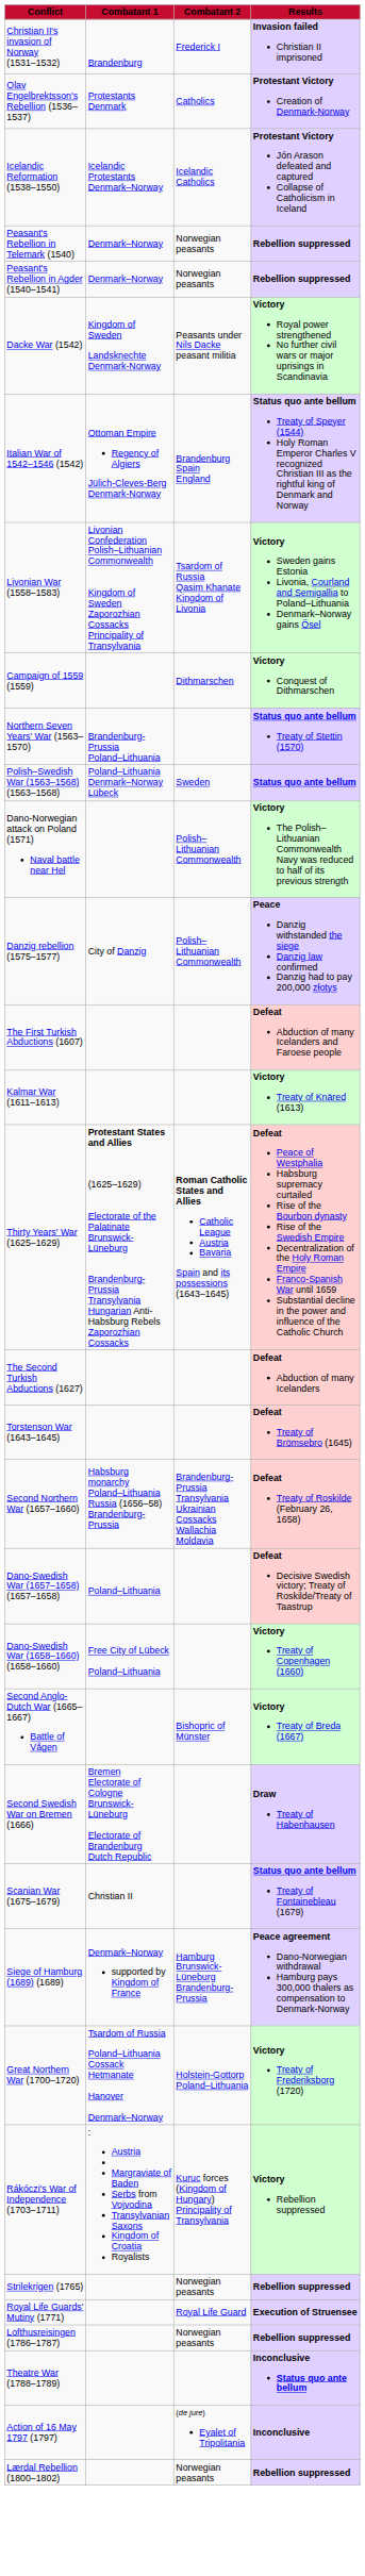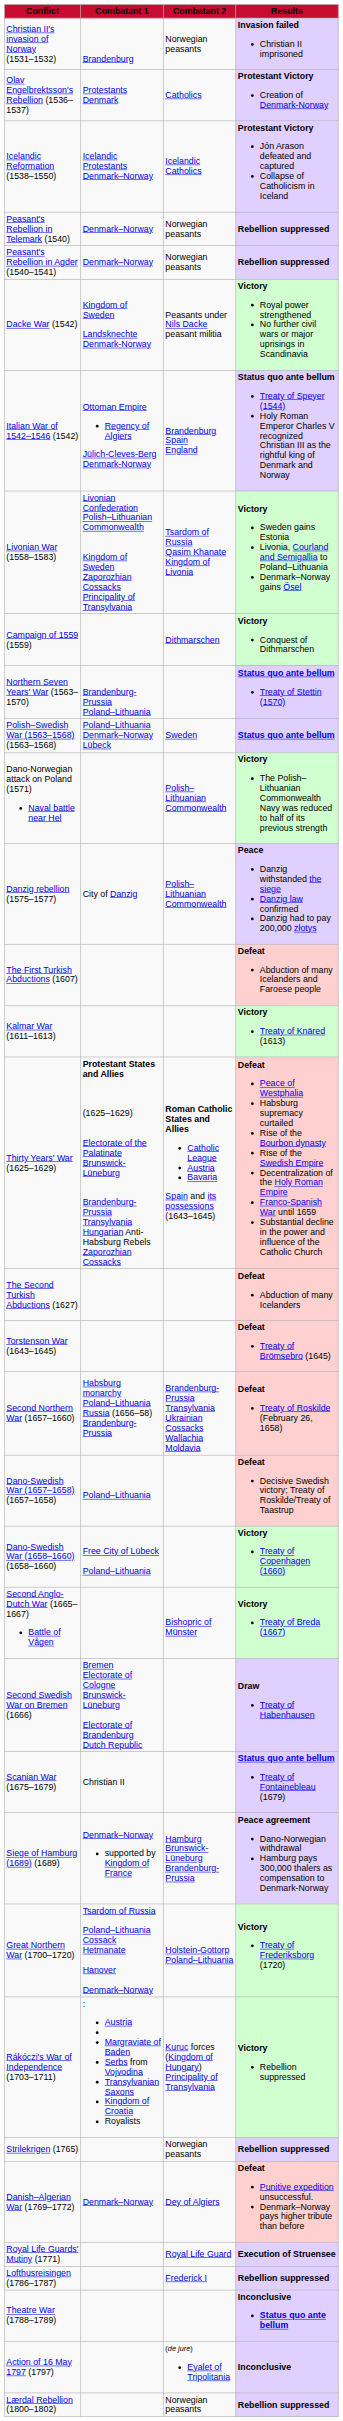Christian II's invasion of Norway (1531–1532) | Combatant 2: Frederick I -> Norwegian peasants
+ row: Danish–Algerian War (1769–1772) | Denmark–Norway | Dey of Algiers | Defeat Punitive expedition unsuccessful. Denmark–Norway pays higher tribute than before
Lofthusreisingen (1786–1787) | Combatant 2: Norwegian peasants -> Frederick I
